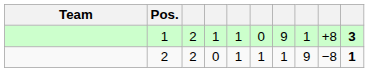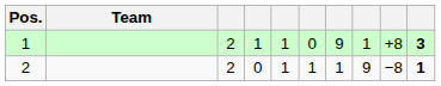columns swapped: Pos. <-> Team
